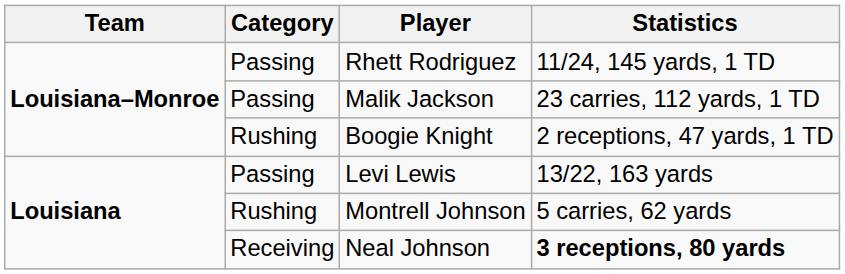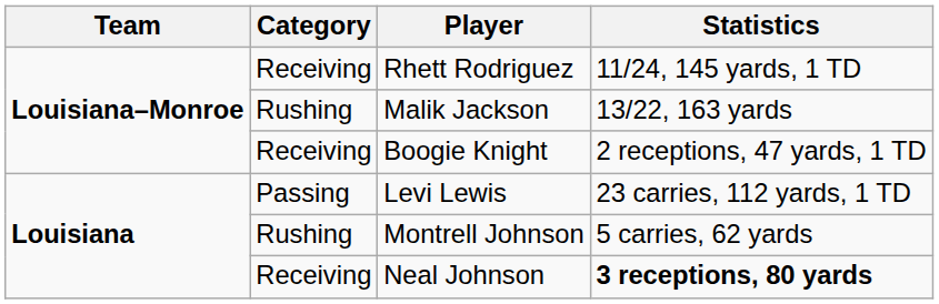Rhett Rodriguez | Category: Passing -> Receiving
Malik Jackson | Category: Passing -> Rushing
Malik Jackson | Statistics: 23 carries, 112 yards, 1 TD -> 13/22, 163 yards
Boogie Knight | Category: Rushing -> Receiving
Levi Lewis | Statistics: 13/22, 163 yards -> 23 carries, 112 yards, 1 TD
